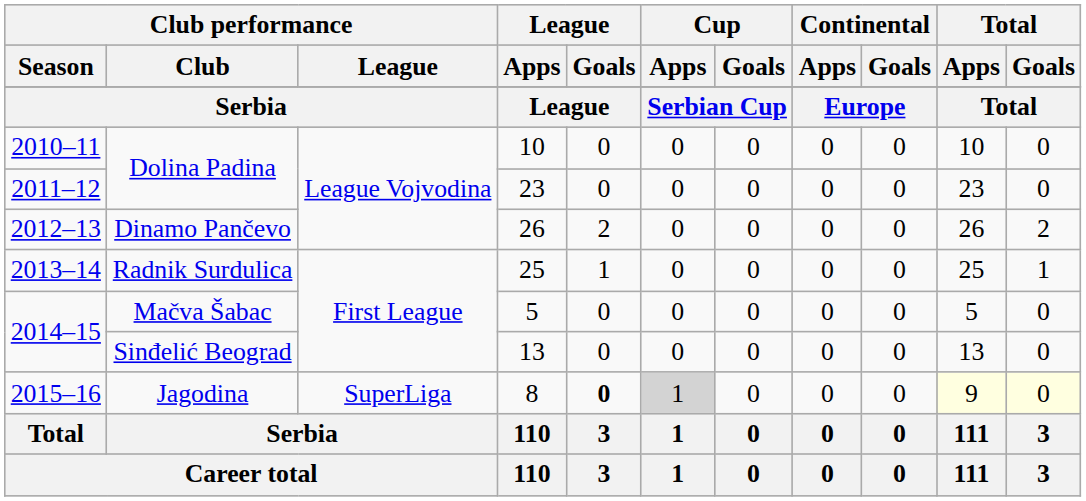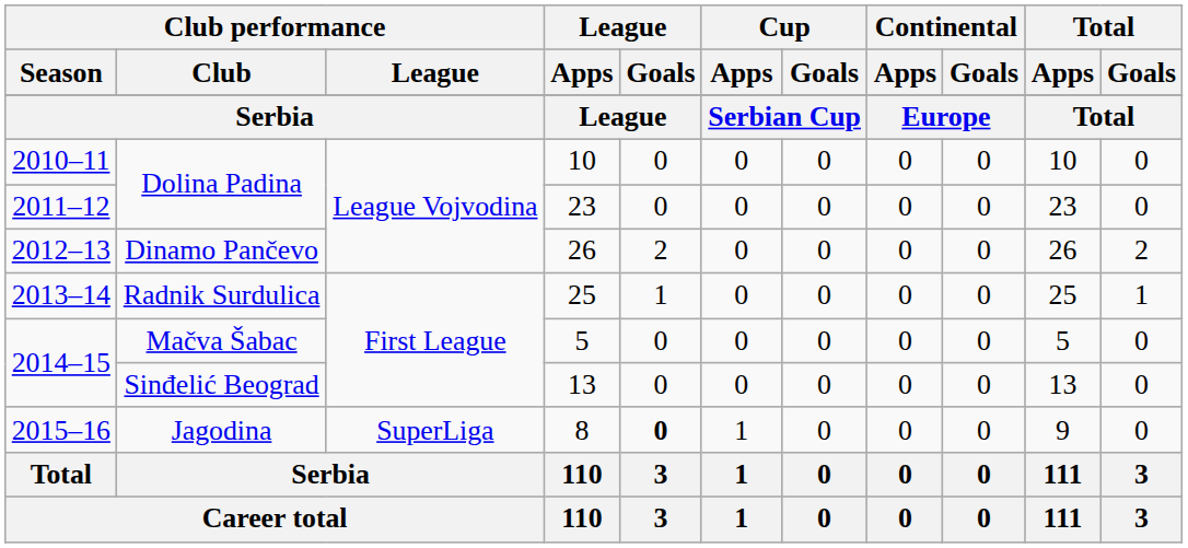8 | Cup / Apps: lightgrey background -> no background
8 | Total / Apps: lightyellow background -> no background
8 | Total / Goals: lightyellow background -> no background
